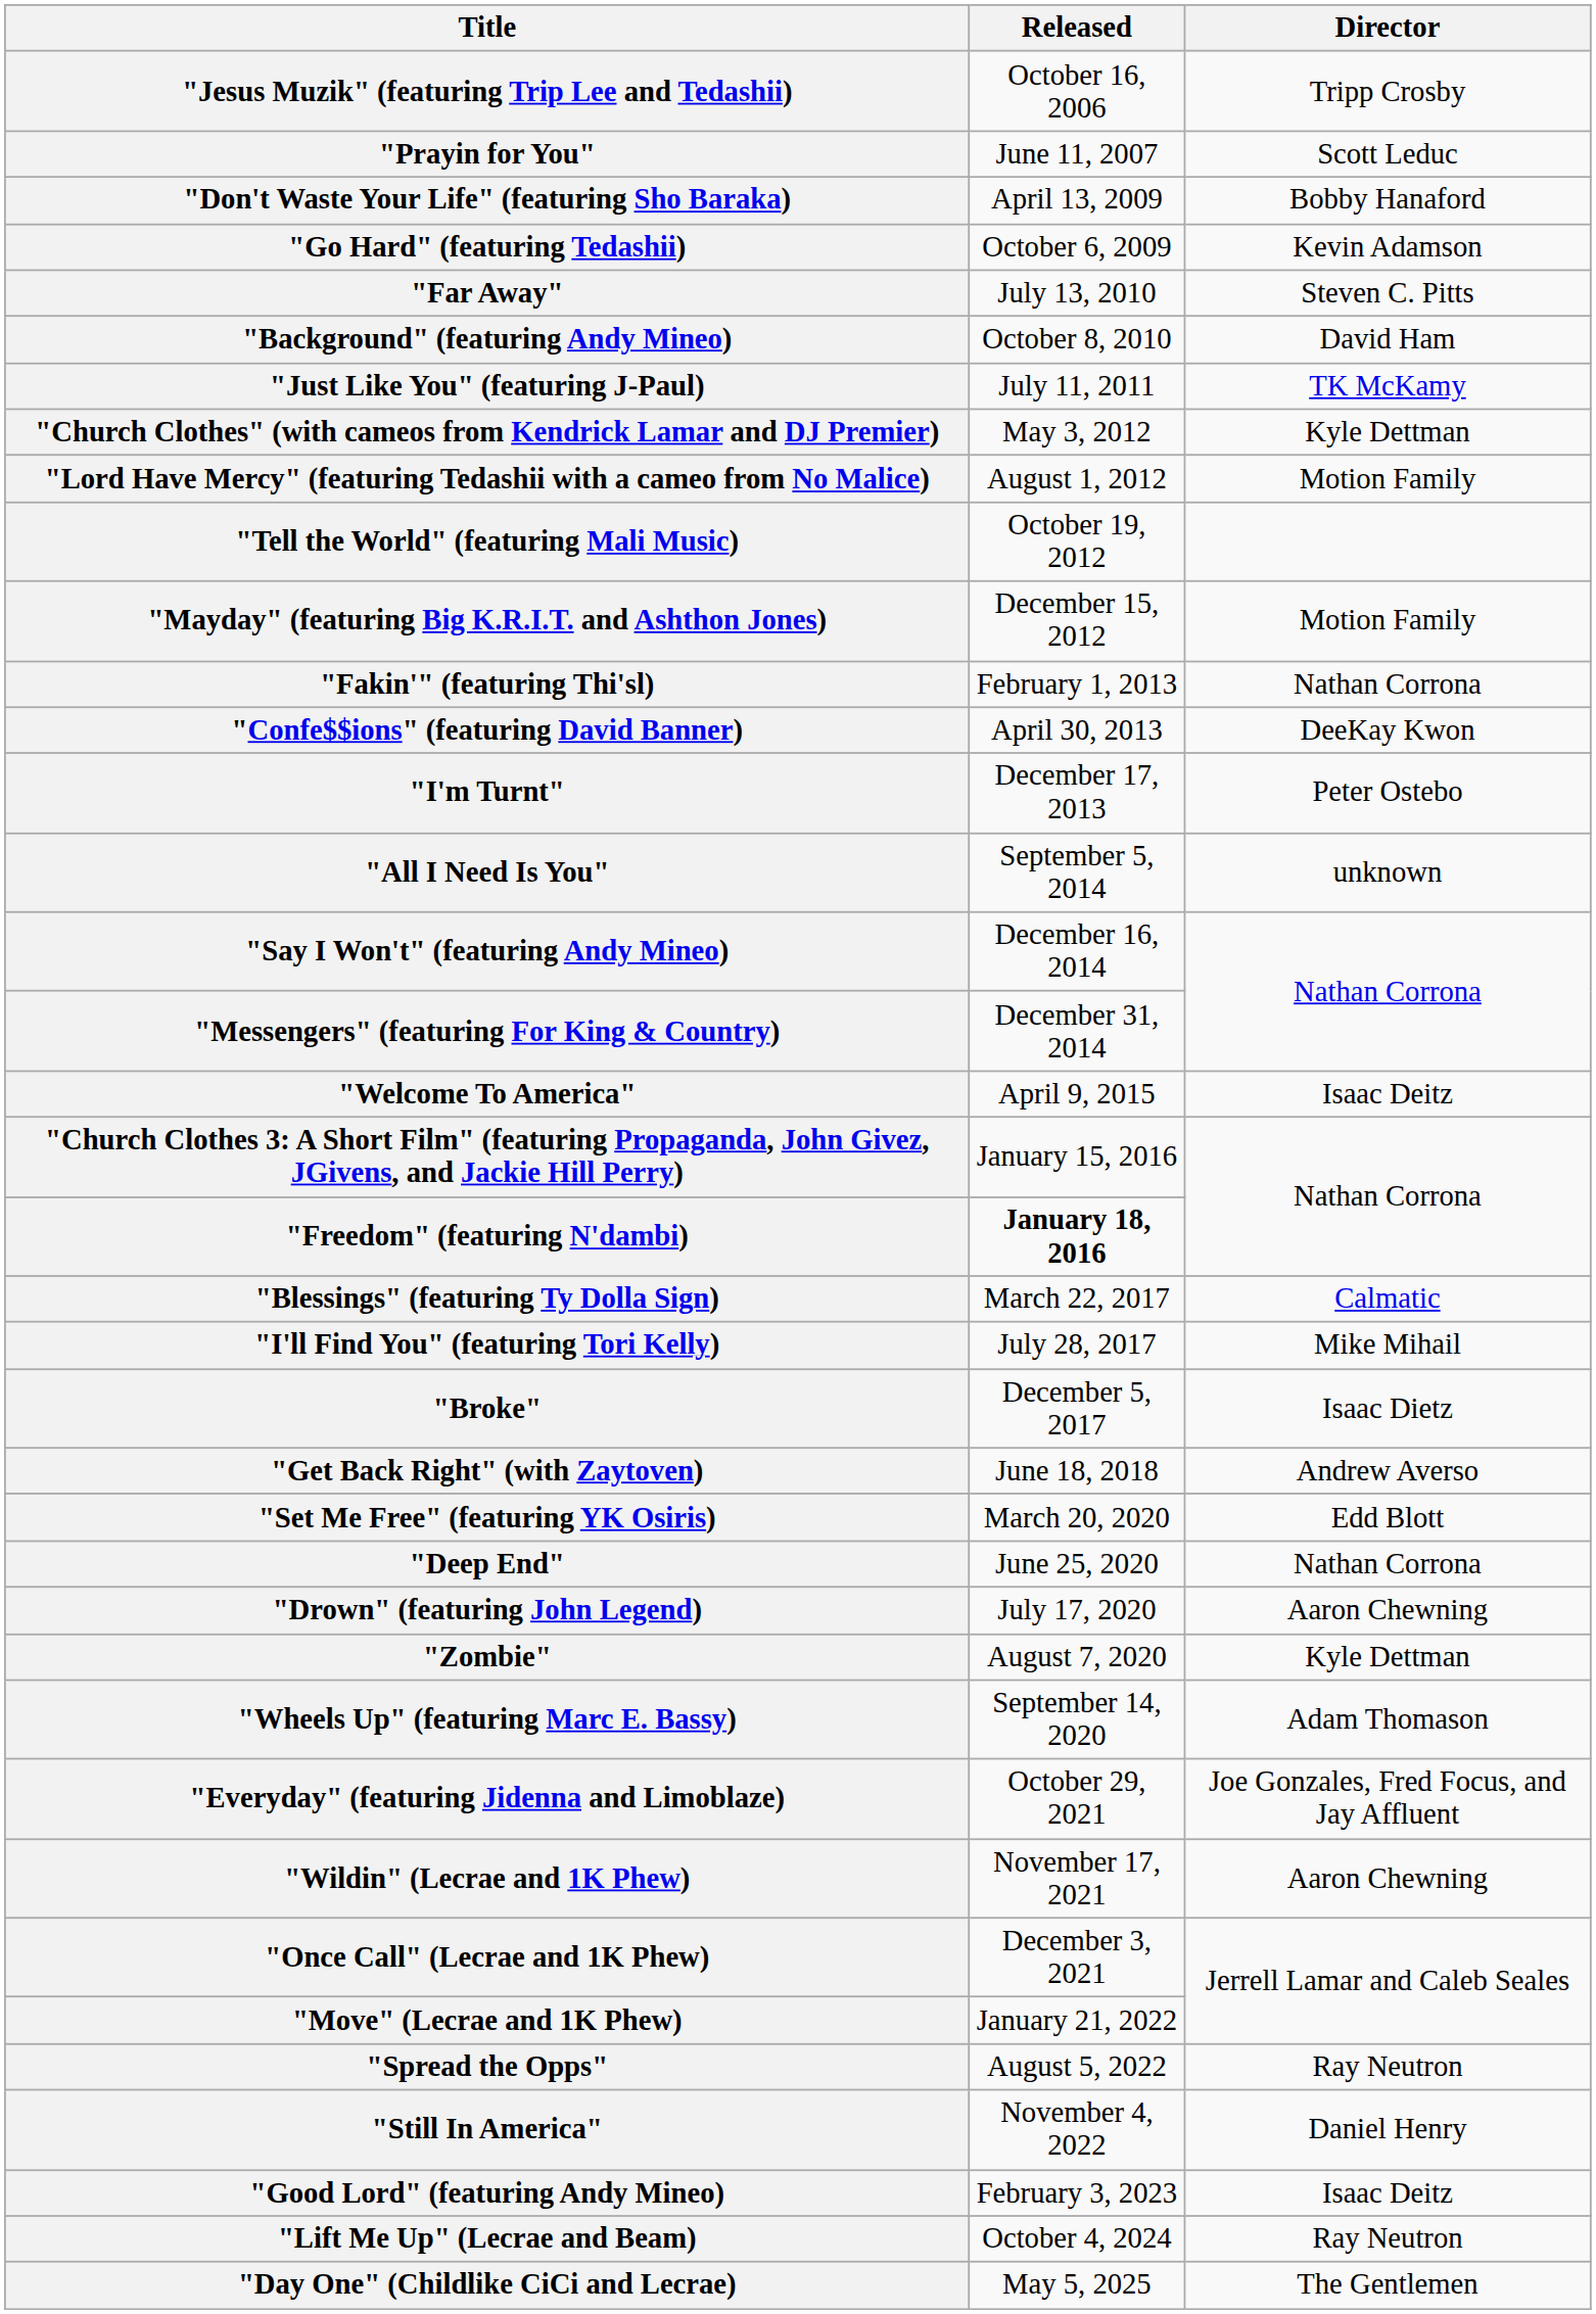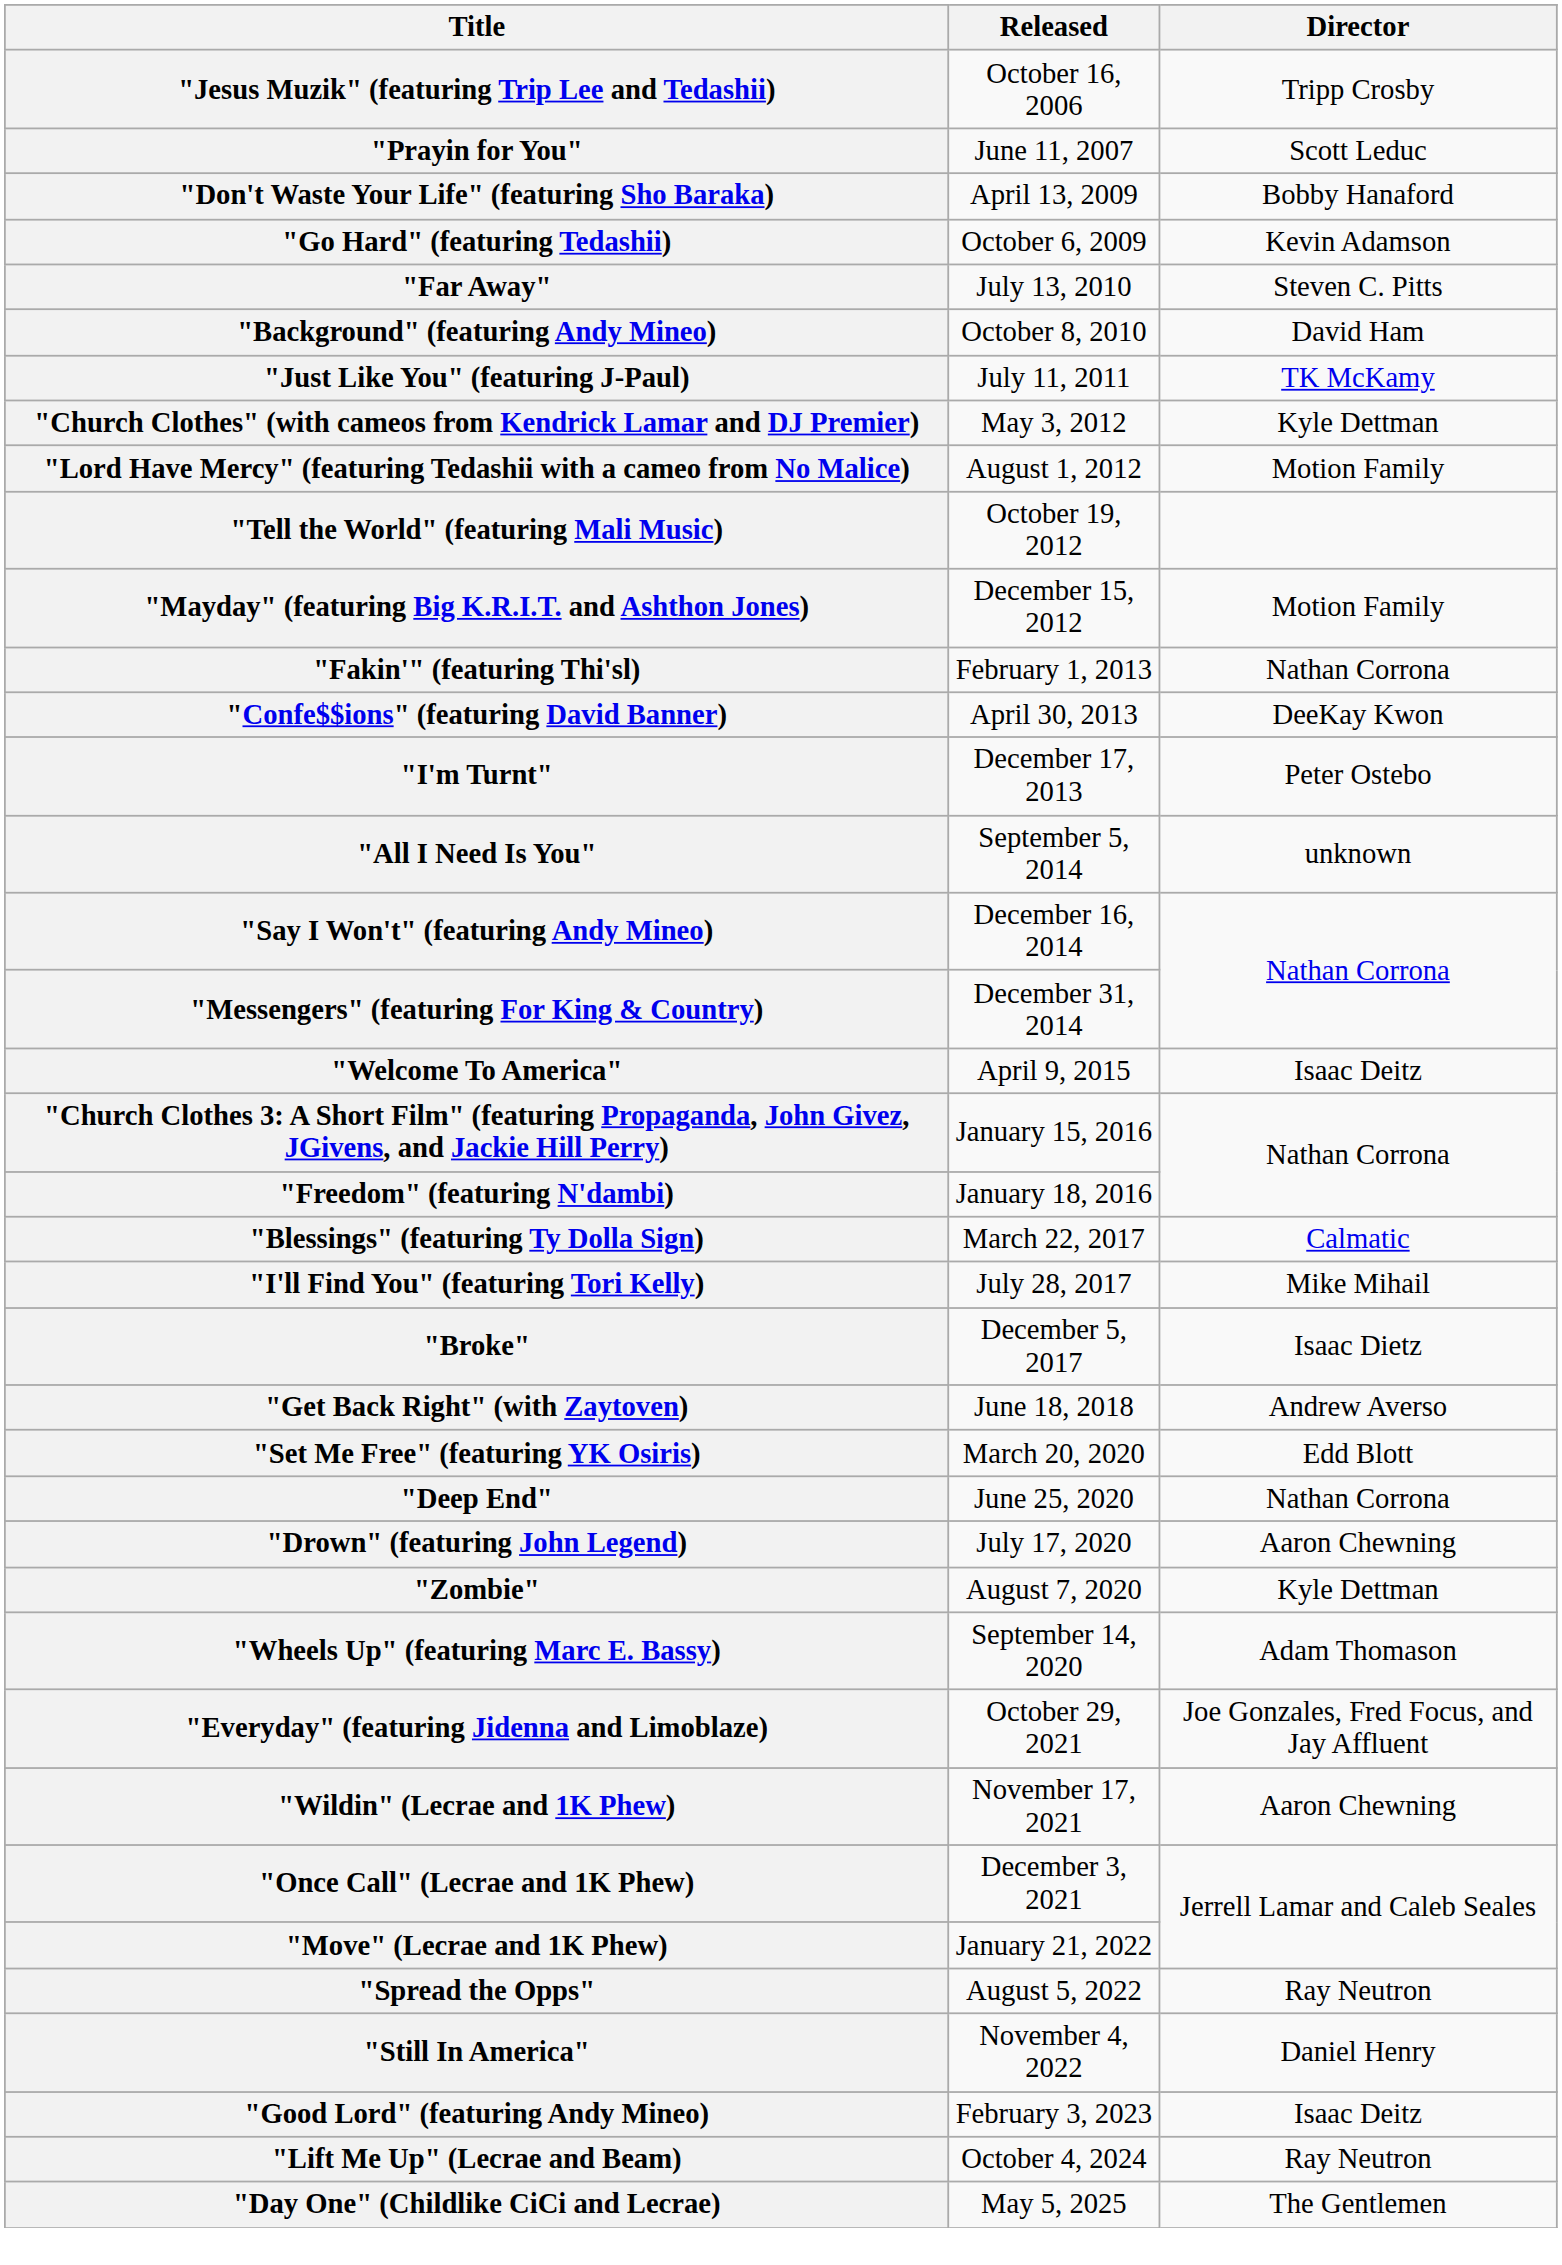"Freedom" (featuring N'dambi) | Released: bold -> normal
